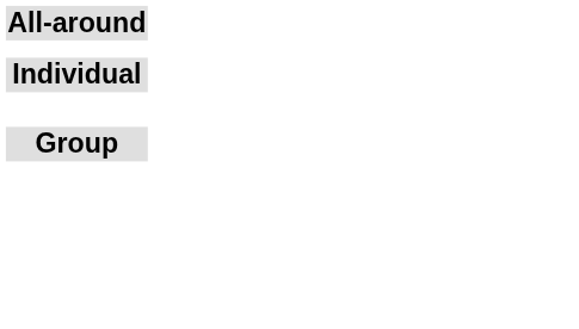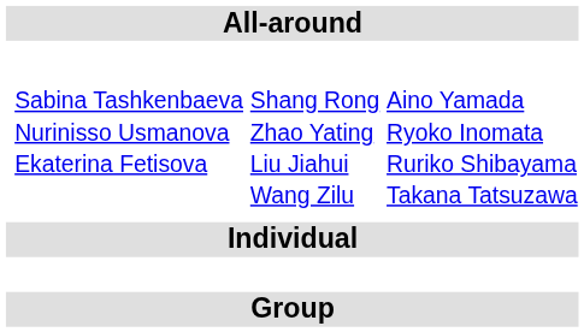+ row: Sabina Tashkenbaeva Nurinisso Usmanova Ekaterina Fetisova | Shang Rong Zhao Yating Liu Jiahui Wang Zilu | Aino Yamada Ryoko Inomata Ruriko Shibayama Takana Tatsuzawa
